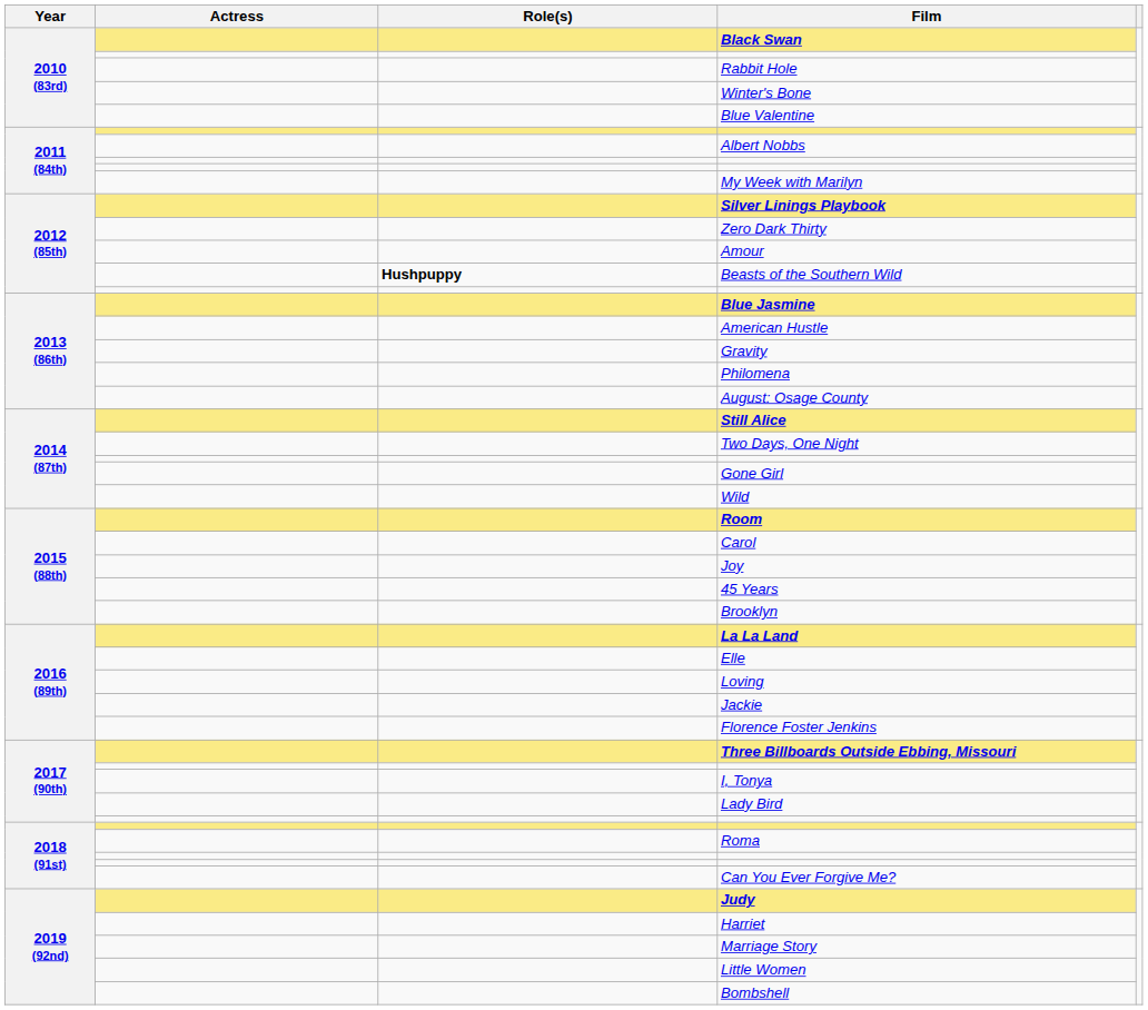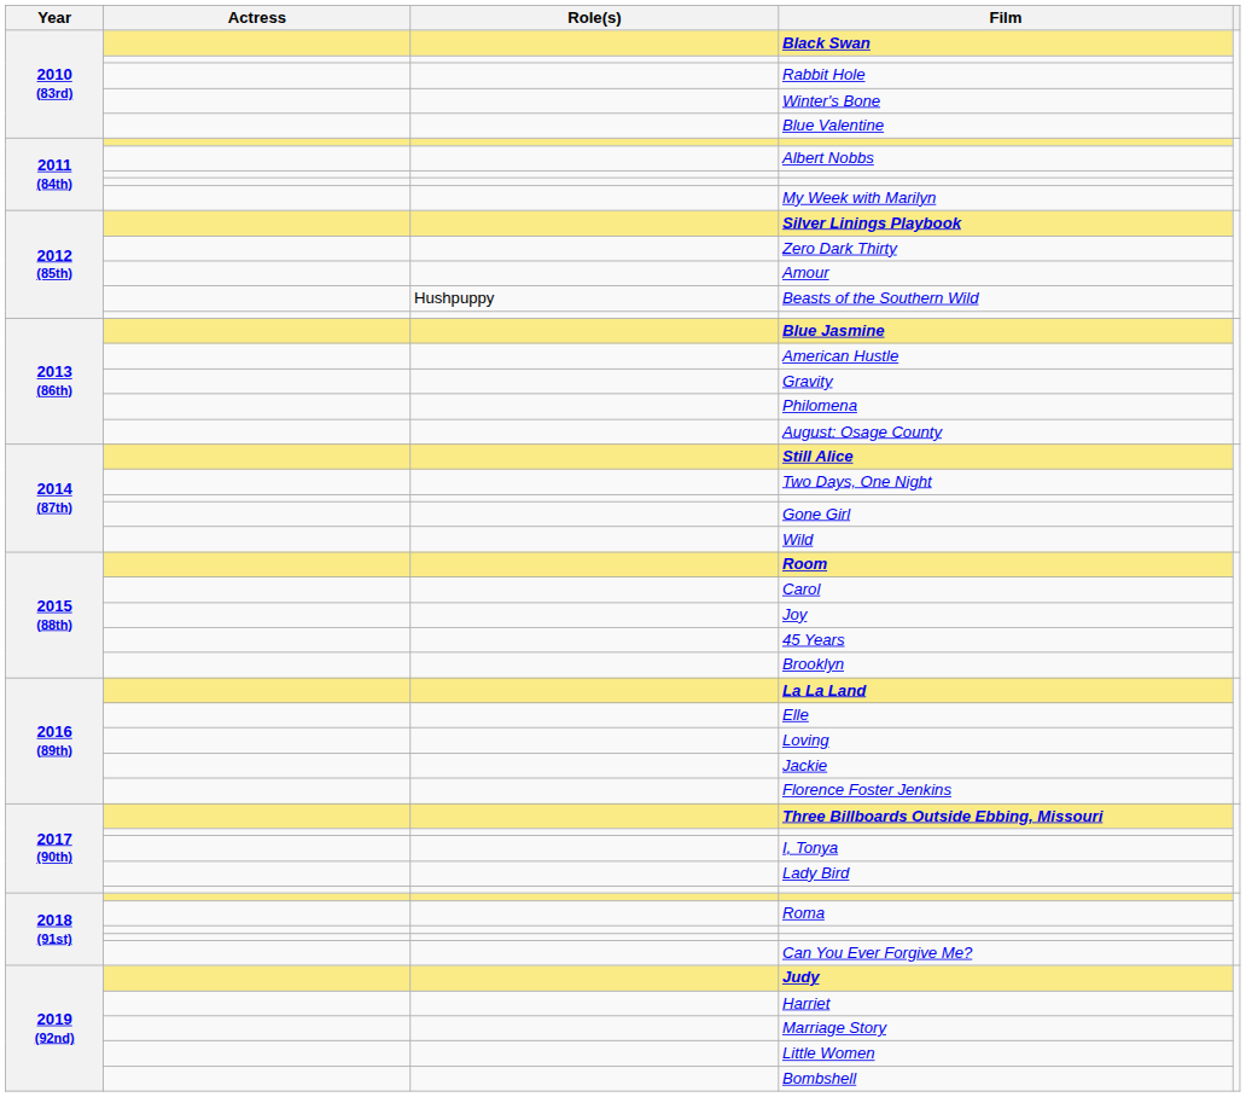Beasts of the Southern Wild | Role(s): bold -> normal
